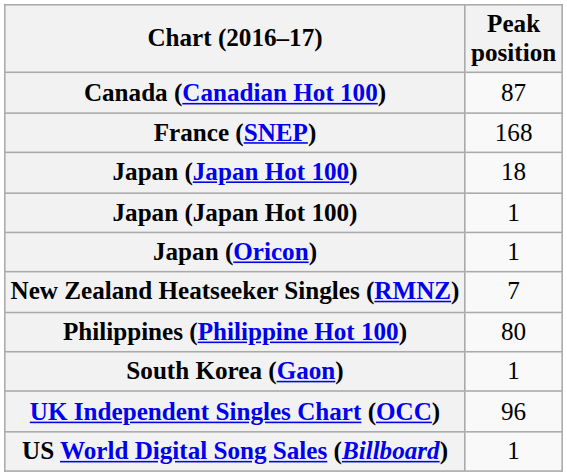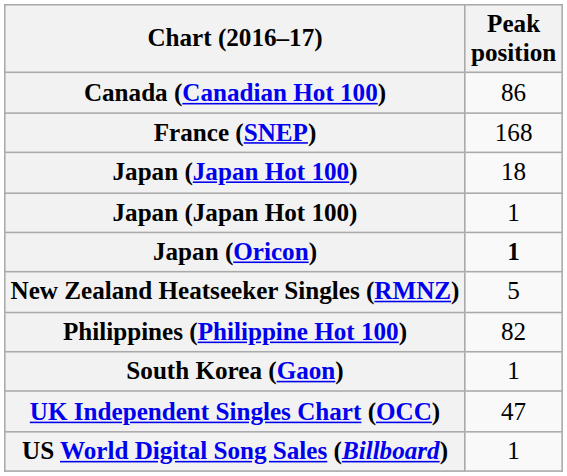row 2 | Peak position: 87 -> 86
row 6 | Peak position: normal -> bold
row 7 | Peak position: 7 -> 5
row 8 | Peak position: 80 -> 82
row 10 | Peak position: 96 -> 47
